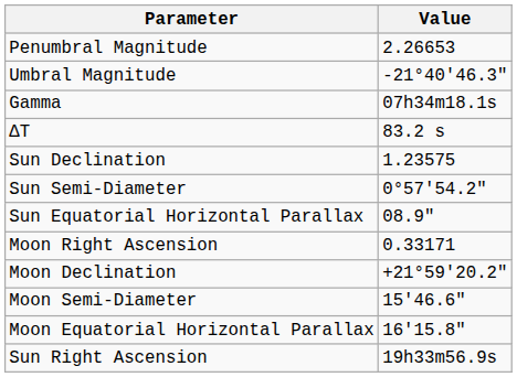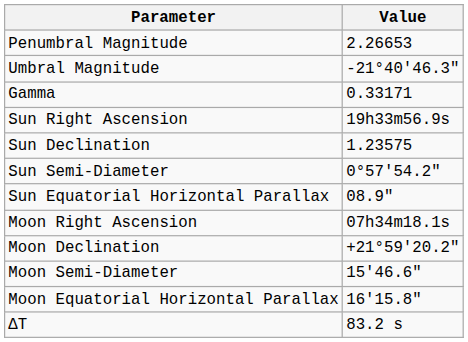Gamma | Value: 07h34m18.1s -> 0.33171
rows swapped: Sun Right Ascension <-> ΔT
Moon Right Ascension | Value: 0.33171 -> 07h34m18.1s
